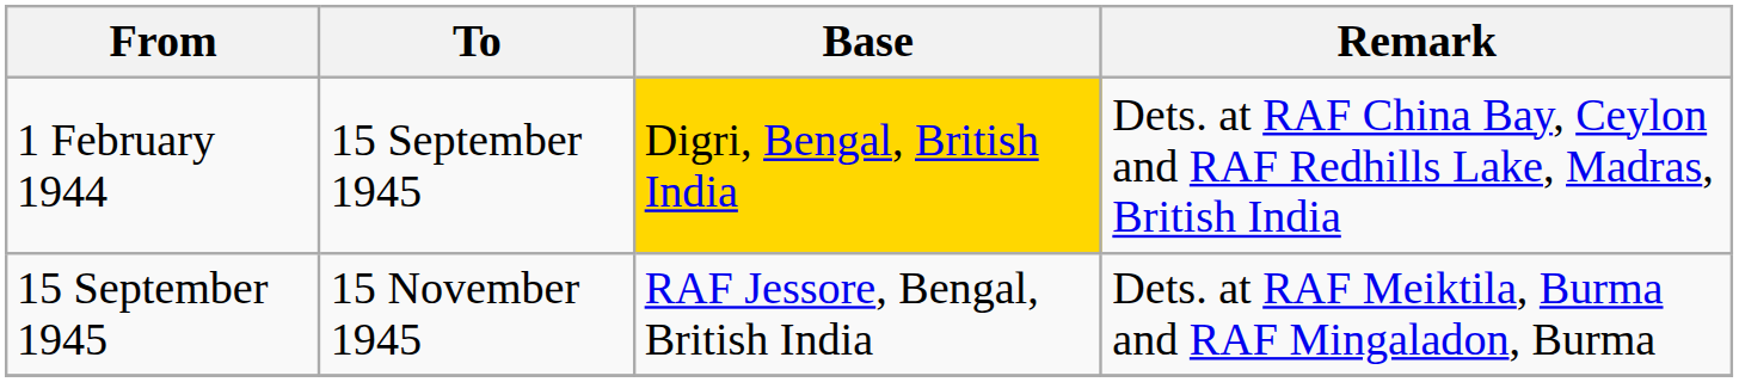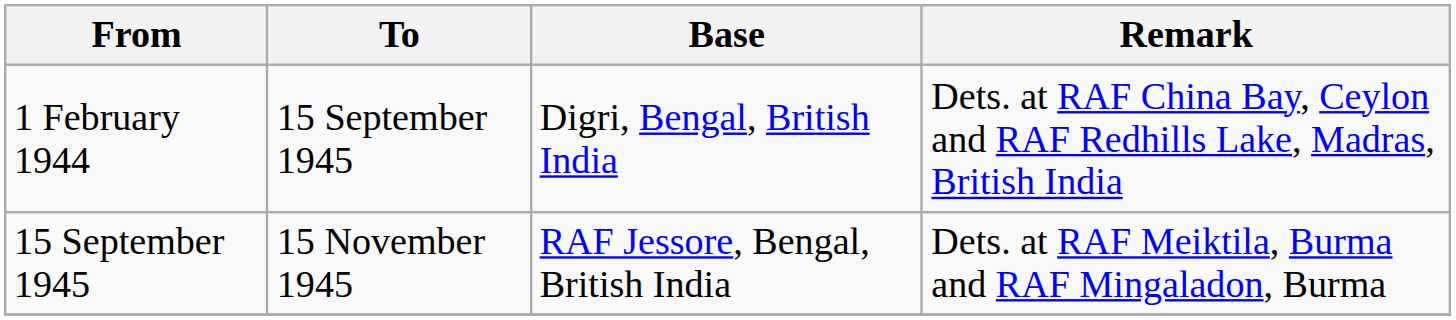1 February 1944 | Base: gold background -> no background
